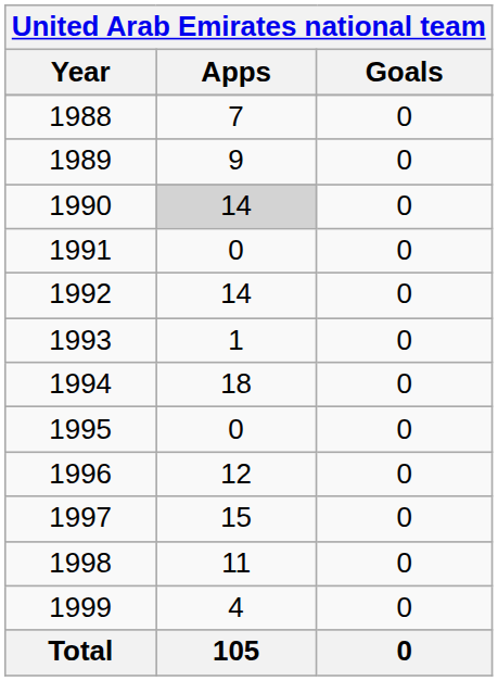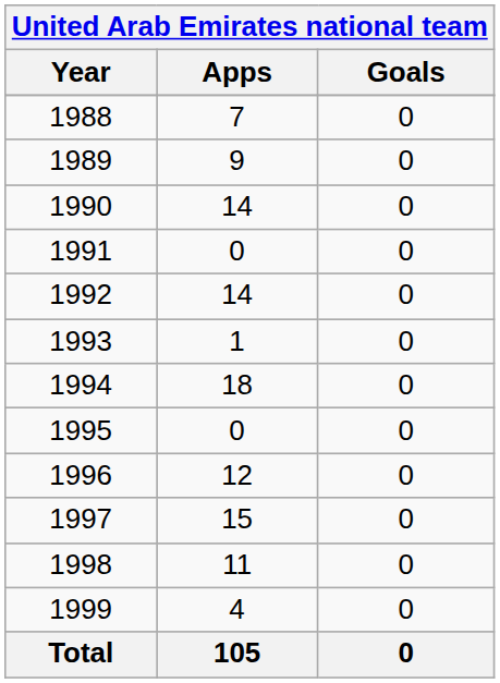1990 | Apps: lightgrey background -> no background
